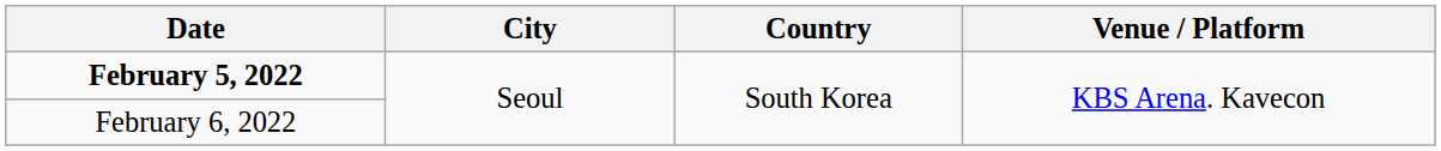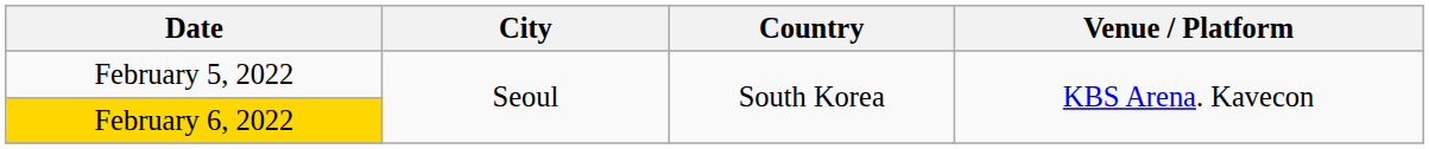February 5, 2022 | Date: bold -> normal
February 6, 2022 | Date: no background -> gold background
